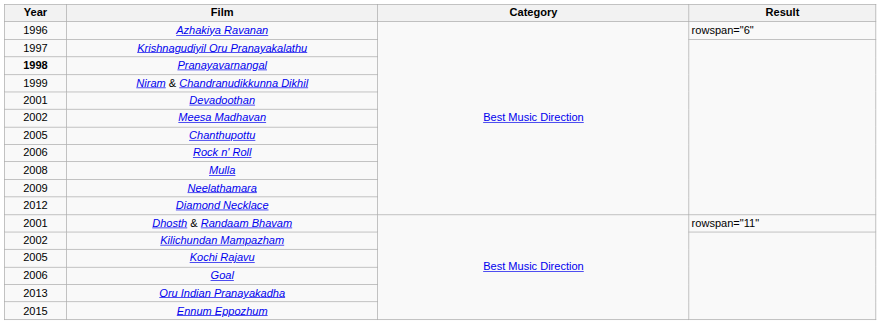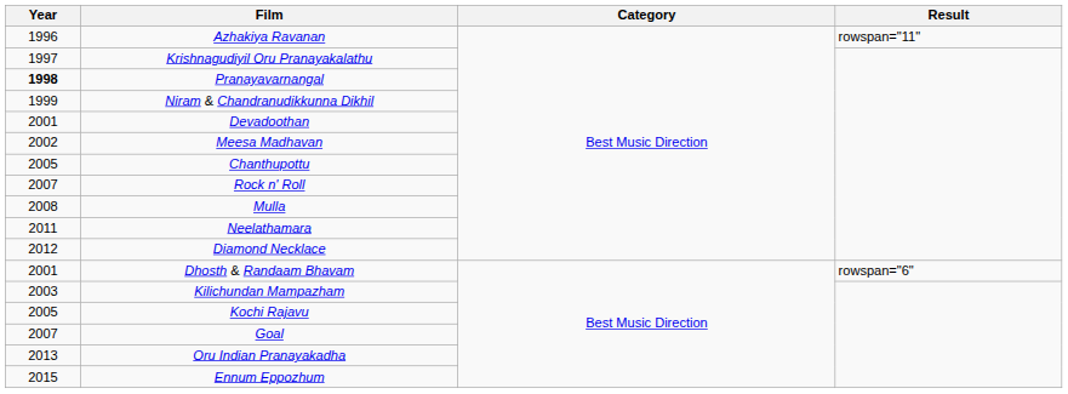Azhakiya Ravanan | Result: rowspan="6" -> rowspan="11"
Rock n' Roll | Year: 2006 -> 2007
Neelathamara | Year: 2009 -> 2011
Dhosth & Randaam Bhavam | Result: rowspan="11" -> rowspan="6"
Kilichundan Mampazham | Year: 2002 -> 2003
Goal | Year: 2006 -> 2007
